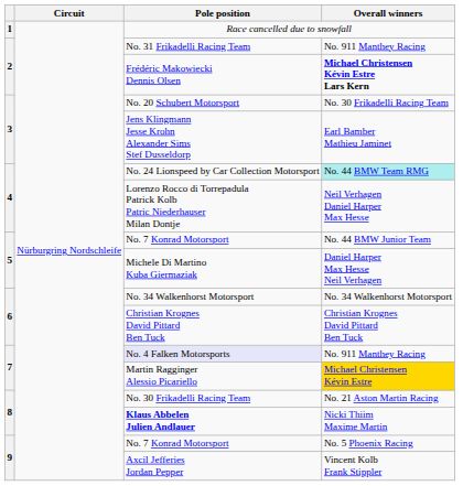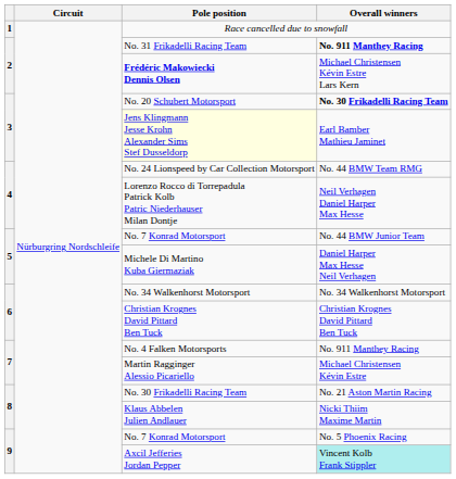No. 31 Frikadelli Racing Team | Overall winners: normal -> bold
Frédéric Makowiecki Dennis Olsen | Pole position: normal -> bold
Frédéric Makowiecki Dennis Olsen | Overall winners: bold -> normal
No. 20 Schubert Motorsport | Overall winners: normal -> bold
Jens Klingmann Jesse Krohn Alexander Sims Stef Dusseldorp | Pole position: no background -> lightyellow background
No. 24 Lionspeed by Car Collection Motorsport | Overall winners: paleturquoise background -> no background
No. 4 Falken Motorsports | Pole position: lavender background -> no background
Martin Ragginger Alessio Picariello | Overall winners: gold background -> no background
Klaus Abbelen Julien Andlauer | Pole position: bold -> normal
Axcil Jefferies Jordan Pepper | Overall winners: no background -> paleturquoise background
